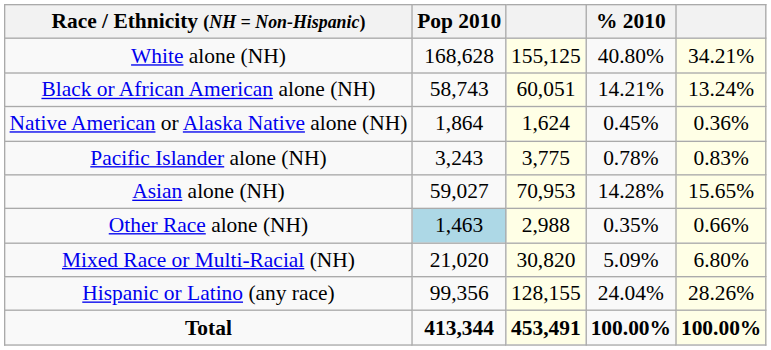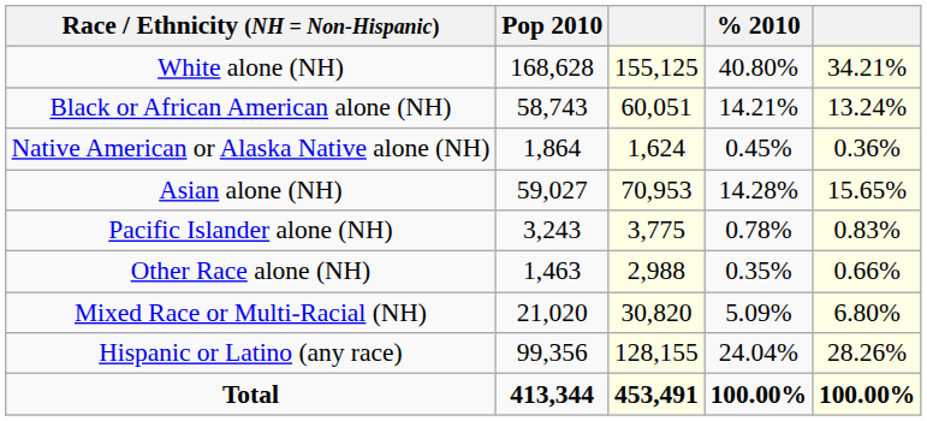rows swapped: Asian alone (NH) <-> Pacific Islander alone (NH)
Other Race alone (NH) | Pop 2010: lightblue background -> no background
